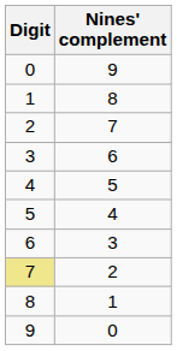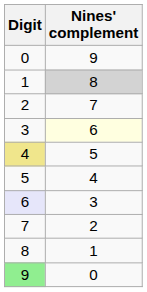row 3 | Nines' complement: no background -> lightgrey background
row 5 | Nines' complement: no background -> lightyellow background
row 6 | Digit: no background -> khaki background
row 8 | Digit: no background -> lavender background
row 9 | Digit: khaki background -> no background
row 11 | Digit: no background -> lightgreen background
